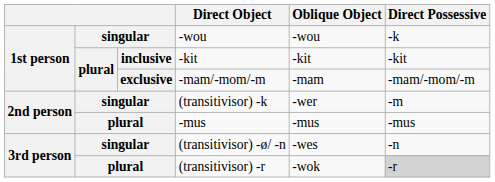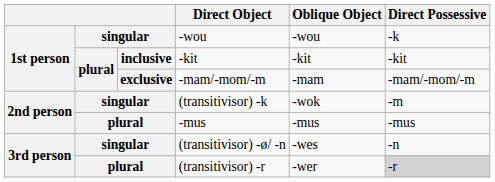(transitivisor) -k | Oblique Object: -wer -> -wok
(transitivisor) -r | Oblique Object: -wok -> -wer
